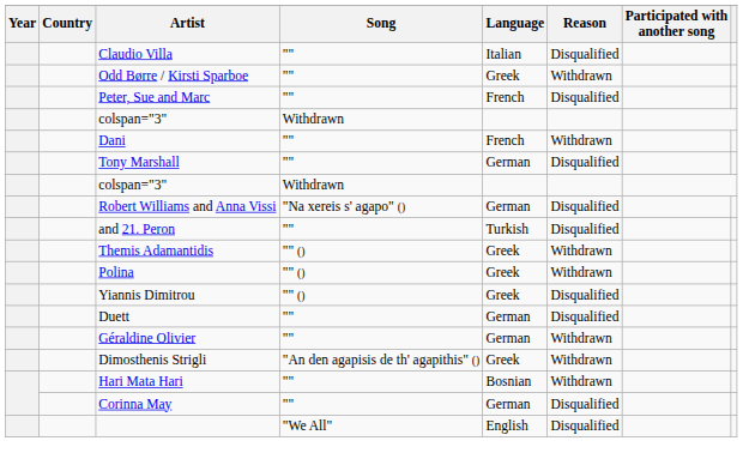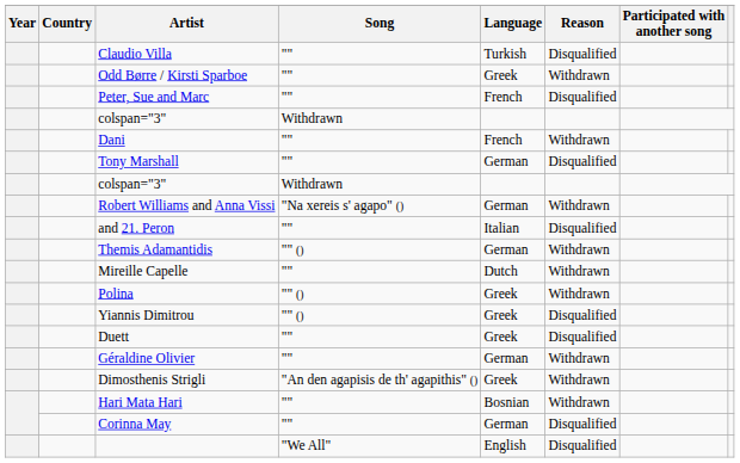Claudio Villa | Language: Italian -> Turkish
Robert Williams and Anna Vissi | Reason: Disqualified -> Withdrawn
and 21. Peron | Language: Turkish -> Italian
Themis Adamantidis | Language: Greek -> German
+ row: Mireille Capelle | "" | Dutch | Withdrawn
Duett | Language: German -> Greek
